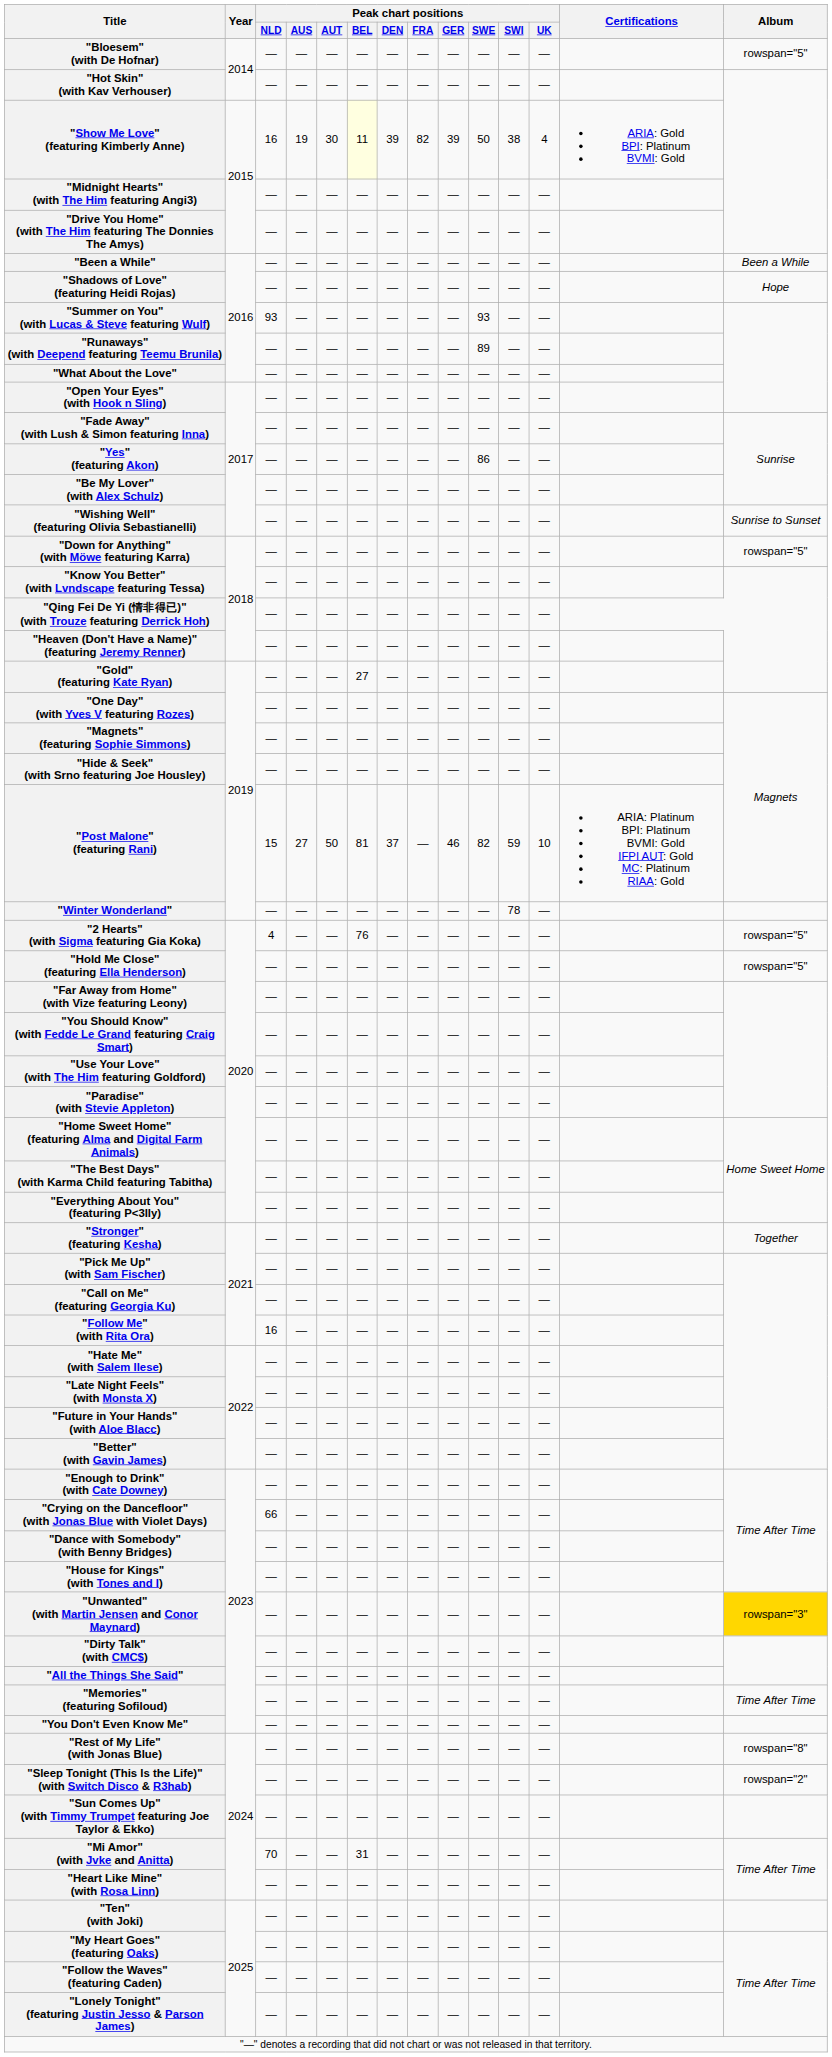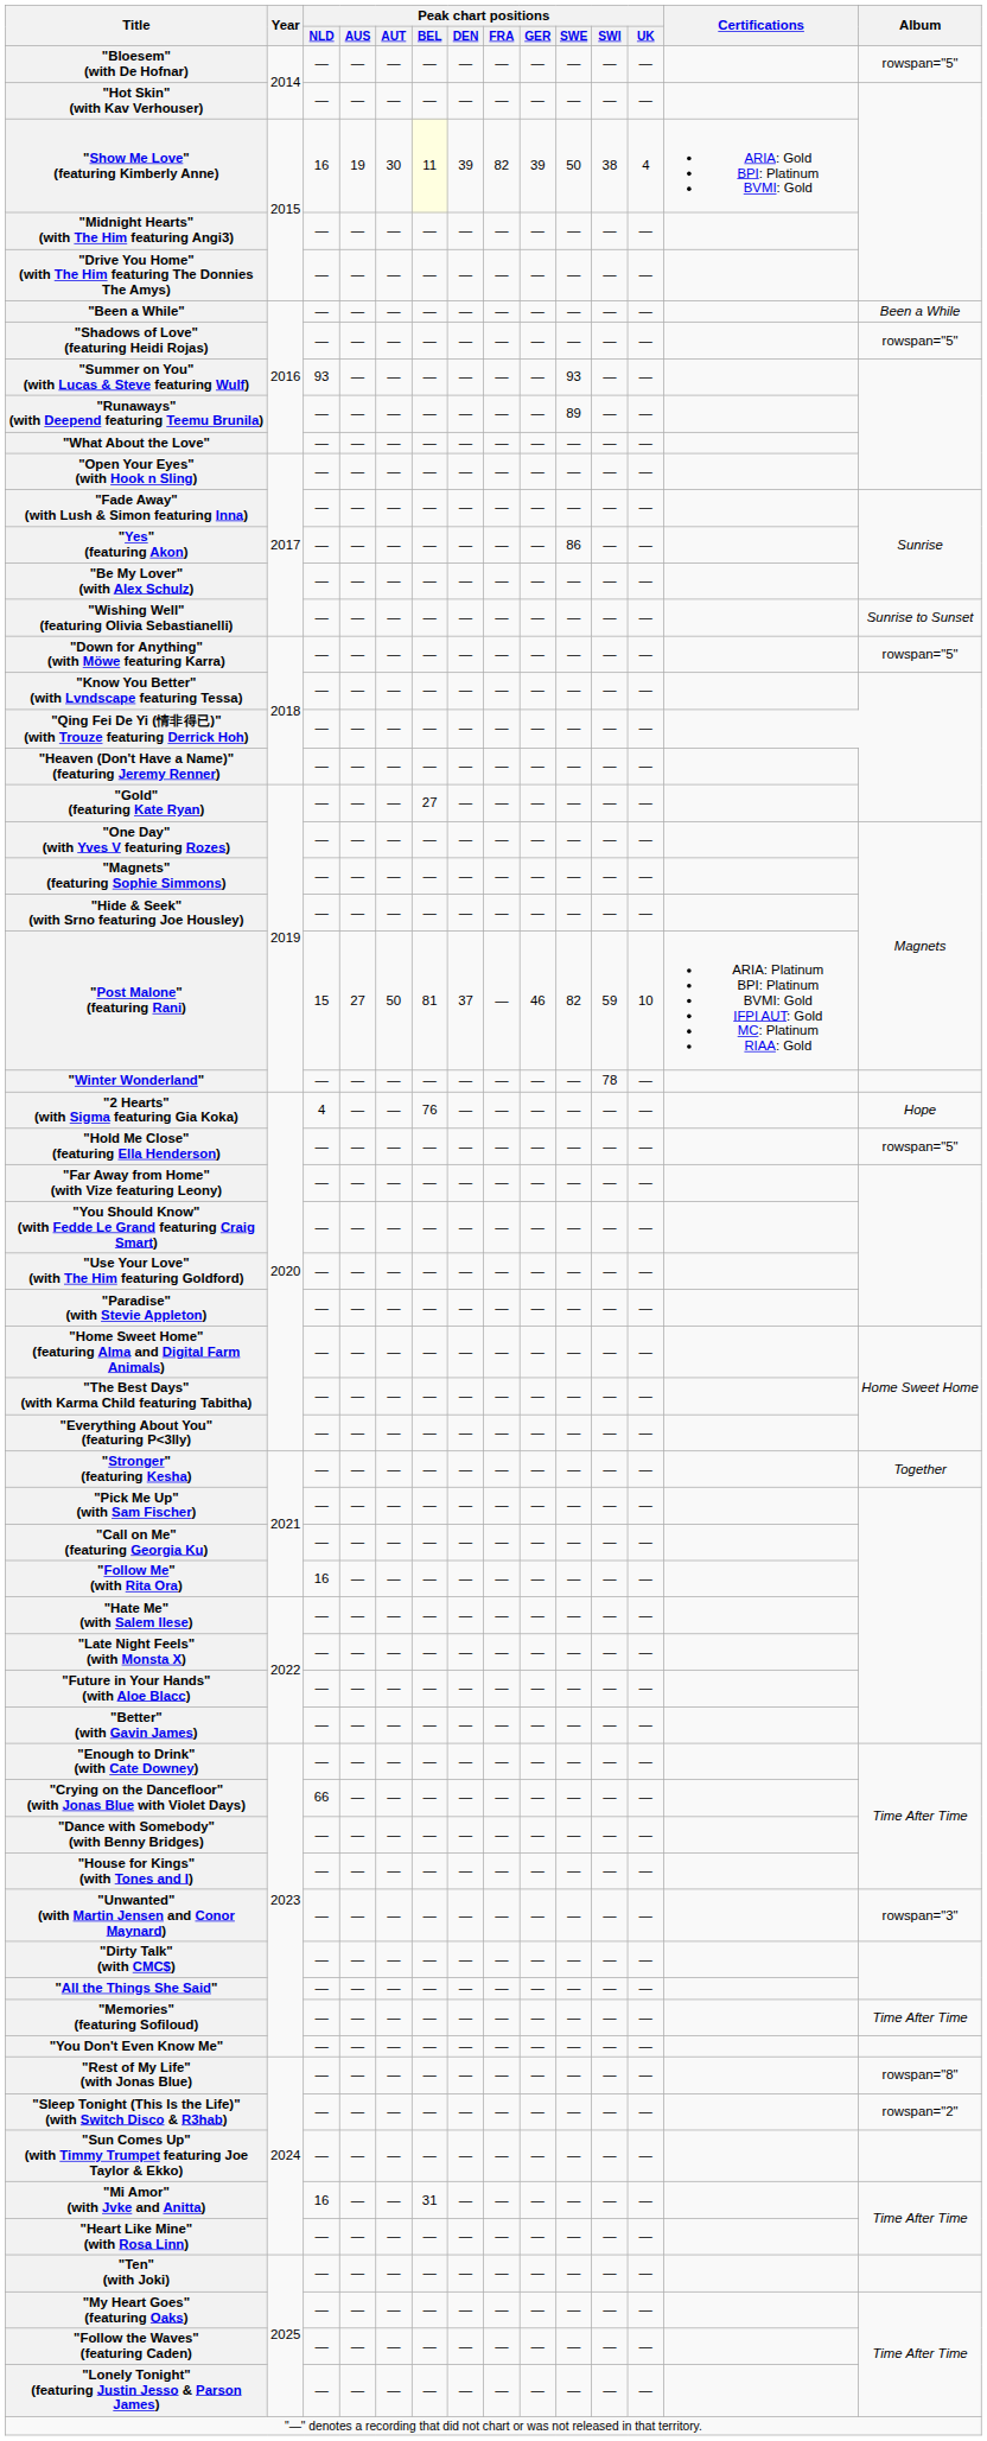"Shadows of Love" (featuring Heidi Rojas) | Album: Hope -> rowspan="5"
"2 Hearts" (with Sigma featuring Gia Koka) | Album: rowspan="5" -> Hope
"Unwanted" (with Martin Jensen and Conor Maynard) | Album: gold background -> no background
"Mi Amor" (with Jvke and Anitta) | Peak chart positions / NLD: 70 -> 16
